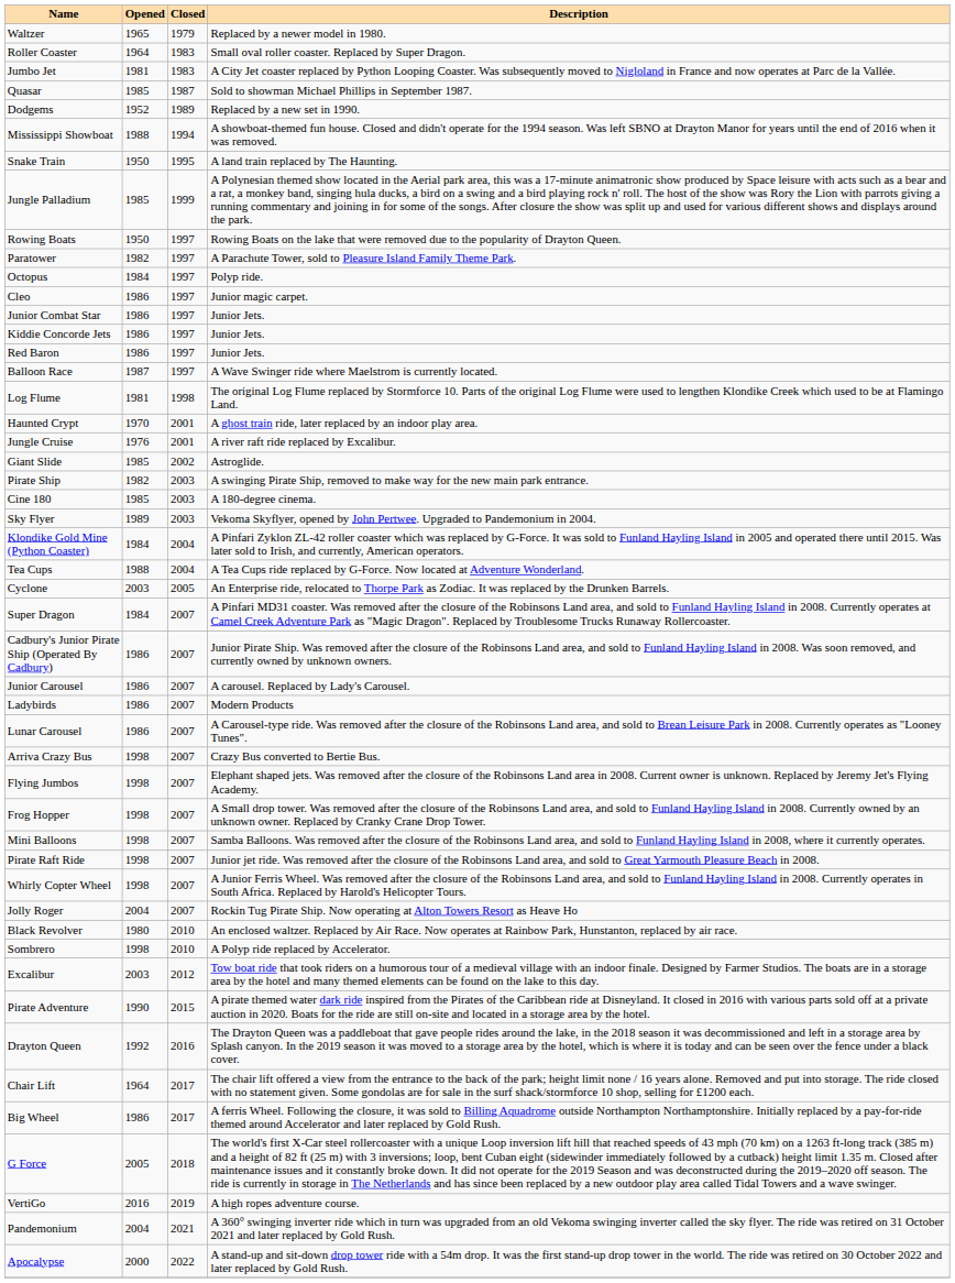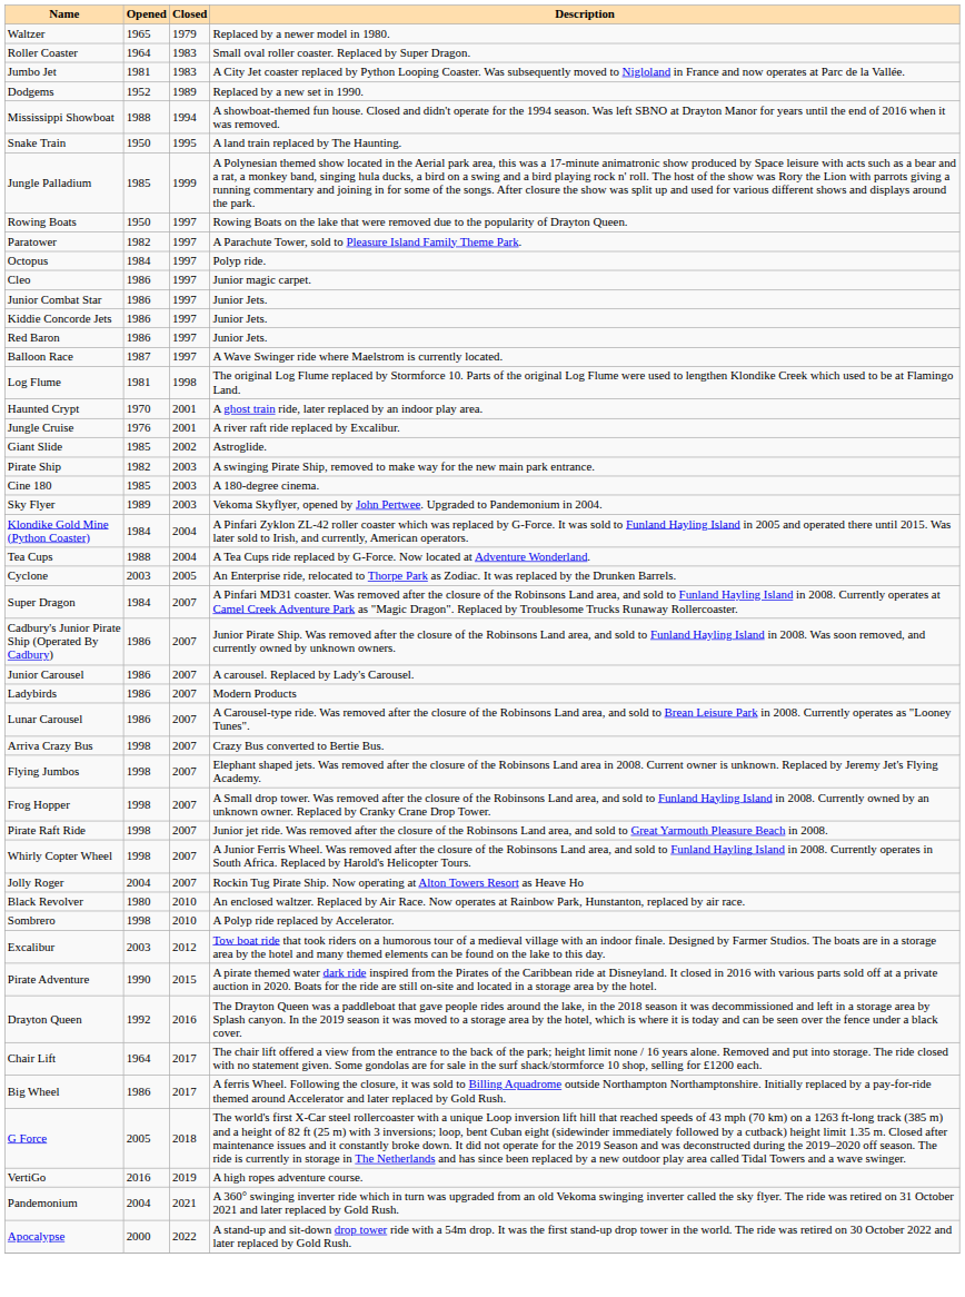- row: Quasar | 1985 | 1987 | Sold to showman Michael Phillips in September 1987.
- row: Mini Balloons | 1998 | 2007 | Samba Balloons. Was removed after the closure of the Robinsons Land area, and sold to Funland Hayling Island in 2008, where it currently operates.
